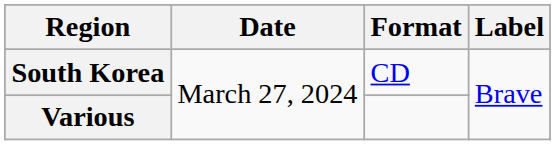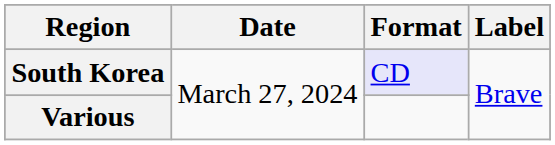South Korea | Format: no background -> lavender background
